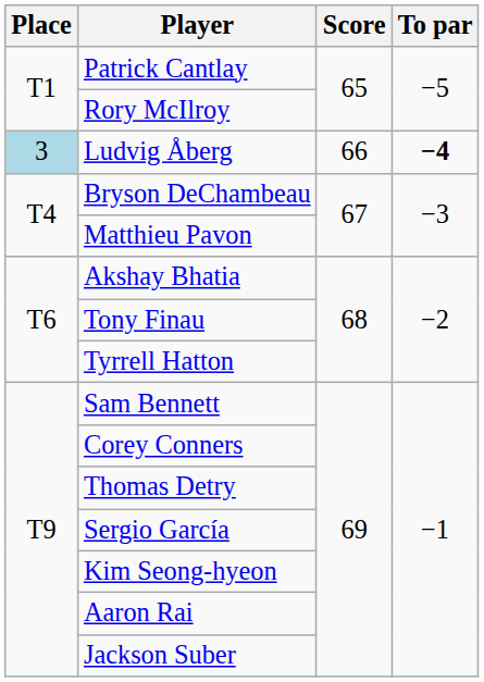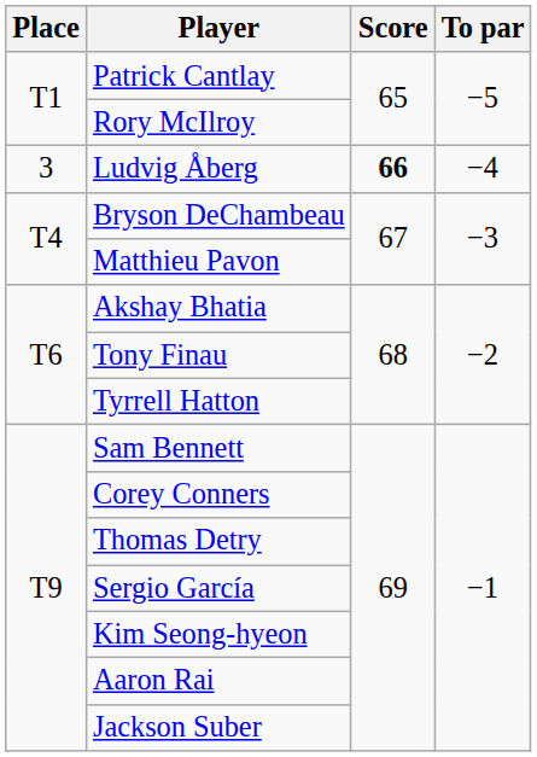Ludvig Åberg | Place: lightblue background -> no background
Ludvig Åberg | Score: normal -> bold
Ludvig Åberg | To par: bold -> normal
